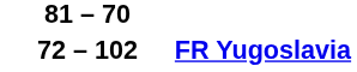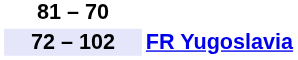FR Yugoslavia | column 1: no background -> lavender background
